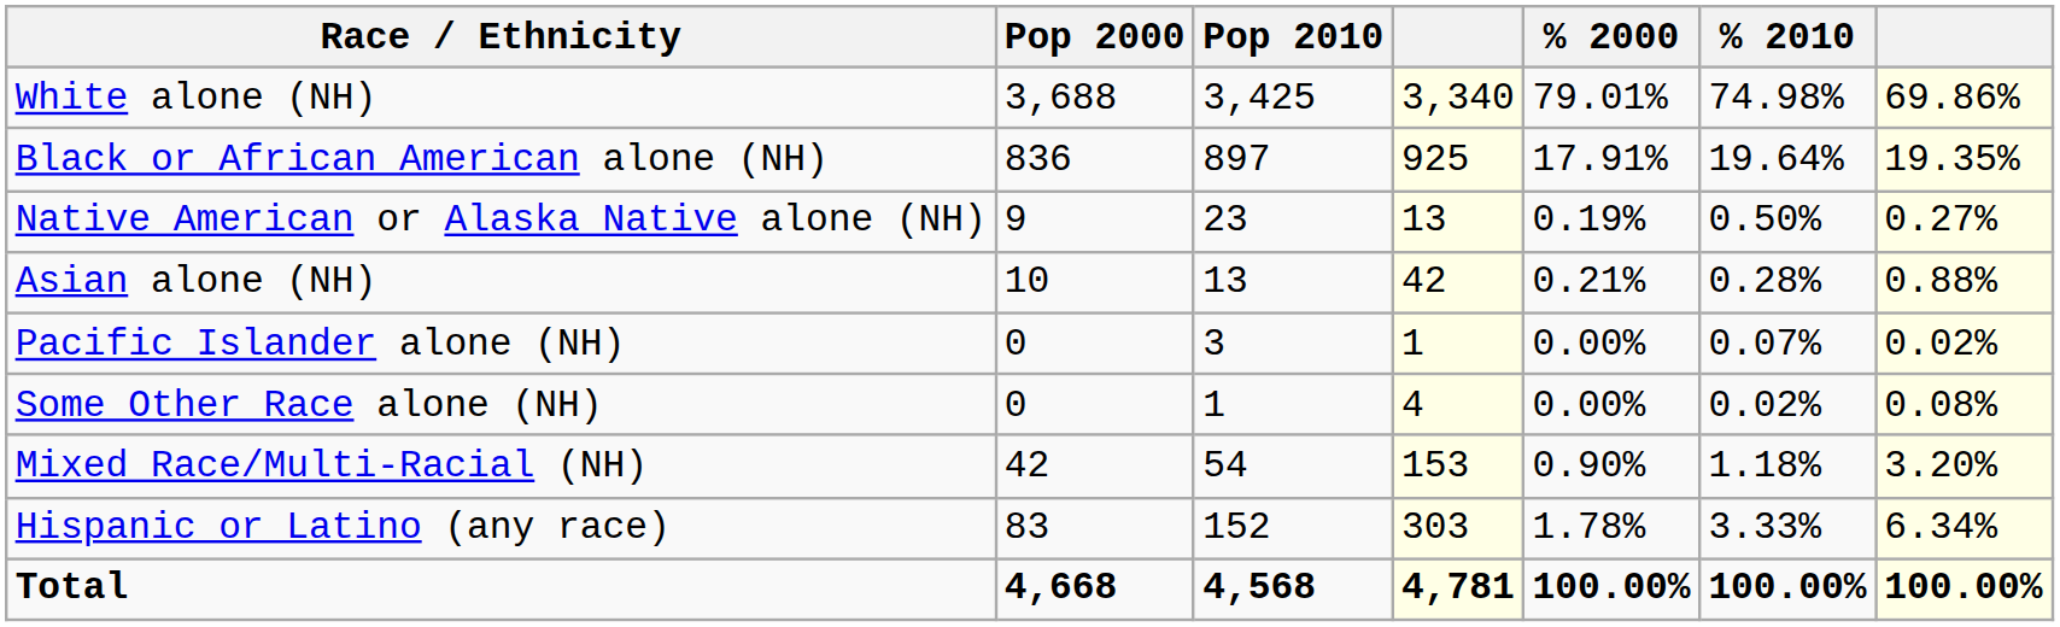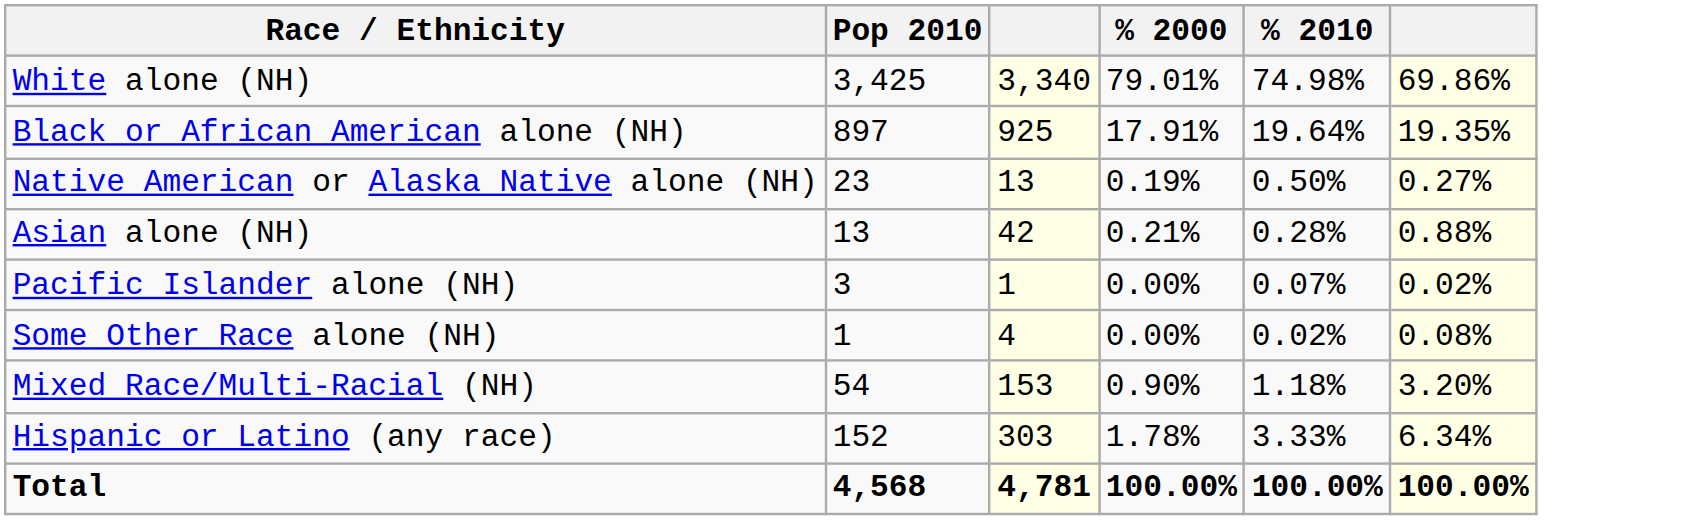- column: Pop 2000 | 3,688 | 836 | 9 | 10 | 0 | 0 | 42 | 83 | 4,668
